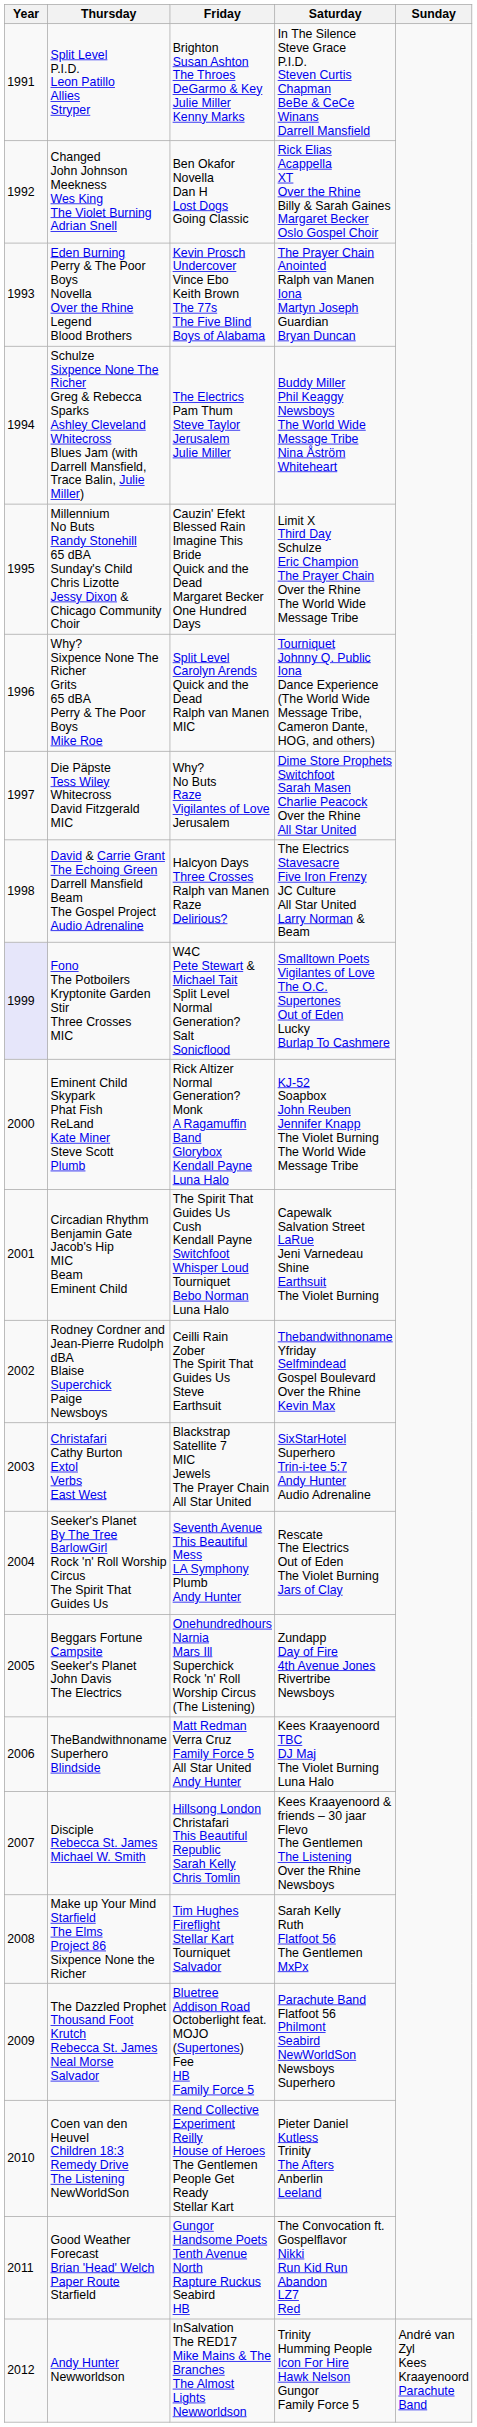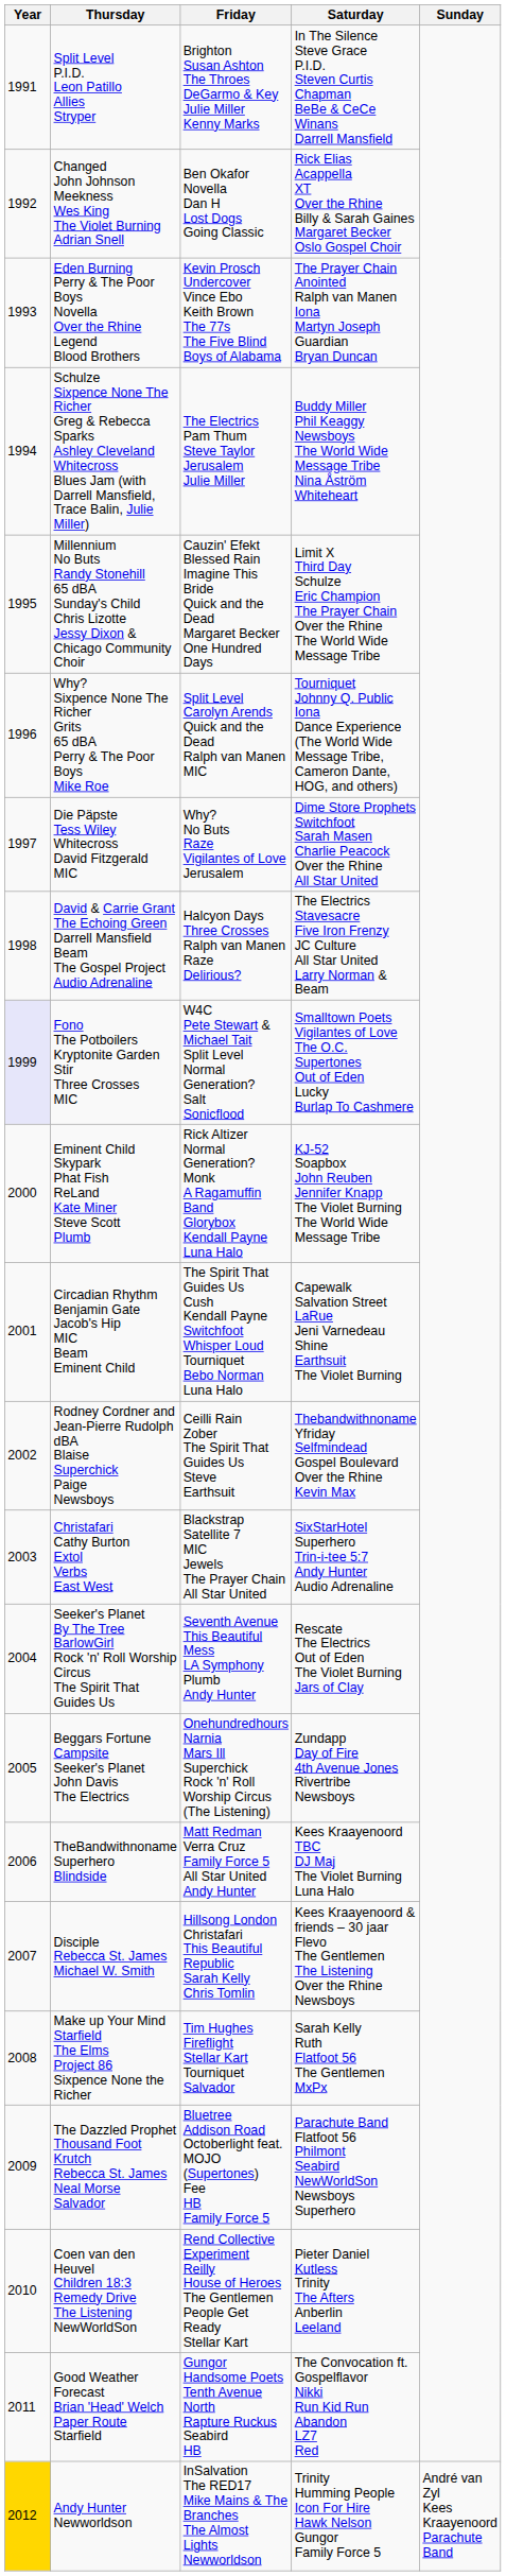Andy Hunter Newworldson | Year: no background -> gold background
